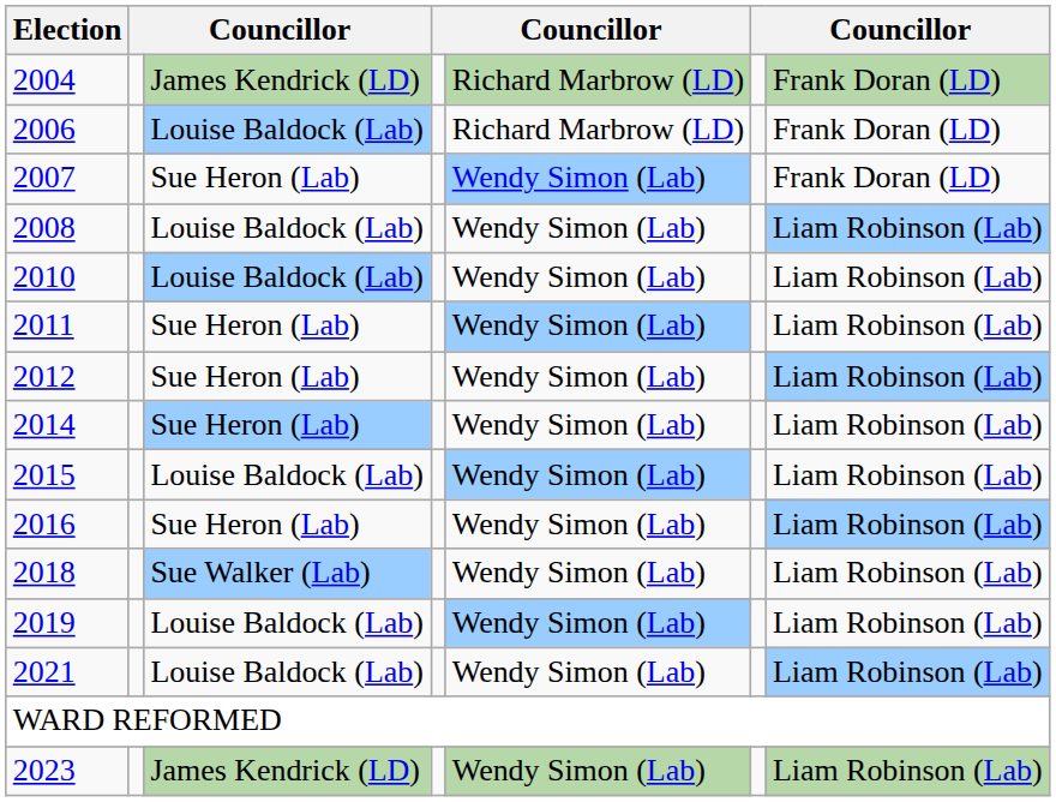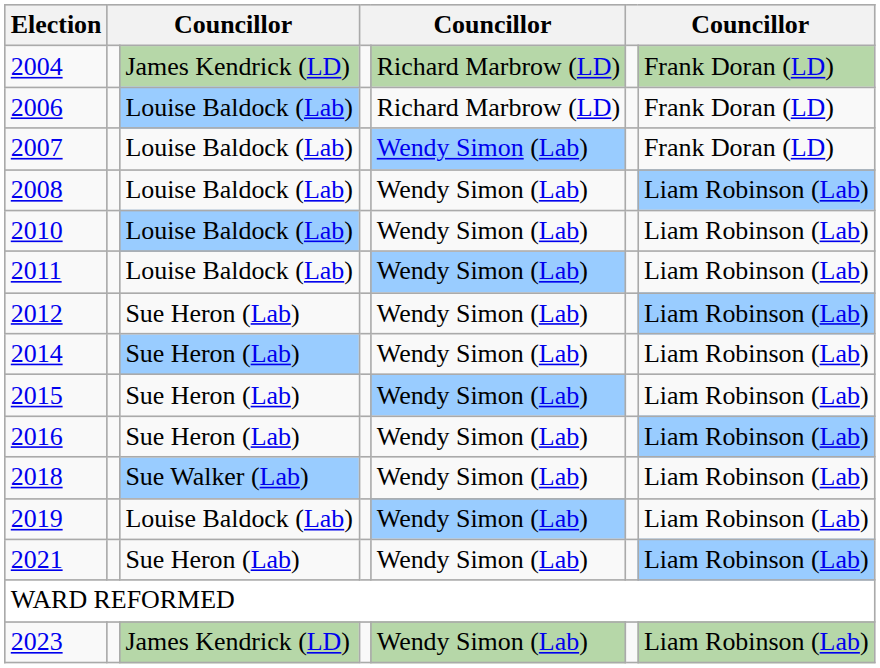2007 | column 3: Sue Heron (Lab) -> Louise Baldock (Lab)
2011 | column 3: Sue Heron (Lab) -> Louise Baldock (Lab)
2015 | column 3: Louise Baldock (Lab) -> Sue Heron (Lab)
2021 | column 3: Louise Baldock (Lab) -> Sue Heron (Lab)
